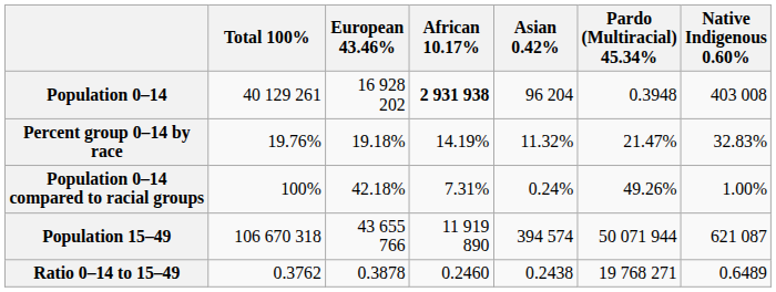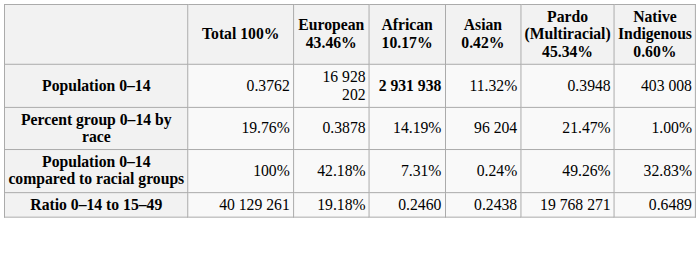Population 0–14 | Total 100%: 40 129 261 -> 0.3762
Population 0–14 | Asian 0.42%: 96 204 -> 11.32%
Percent group 0–14 by race | European 43.46%: 19.18% -> 0.3878
Percent group 0–14 by race | Asian 0.42%: 11.32% -> 96 204
Percent group 0–14 by race | Native Indigenous 0.60%: 32.83% -> 1.00%
Population 0–14 compared to racial groups | Native Indigenous 0.60%: 1.00% -> 32.83%
- row: Population 15–49 | 106 670 318 | 43 655 766 | 11 919 890 | 394 574 | 50 071 944 | 621 087
Ratio 0–14 to 15–49 | Total 100%: 0.3762 -> 40 129 261
Ratio 0–14 to 15–49 | European 43.46%: 0.3878 -> 19.18%
